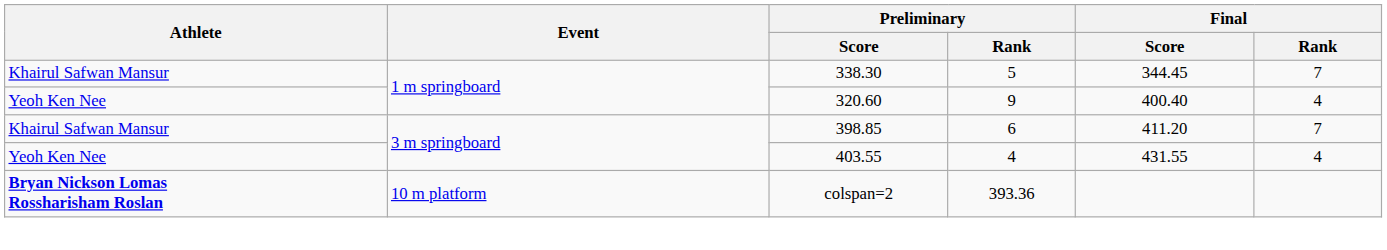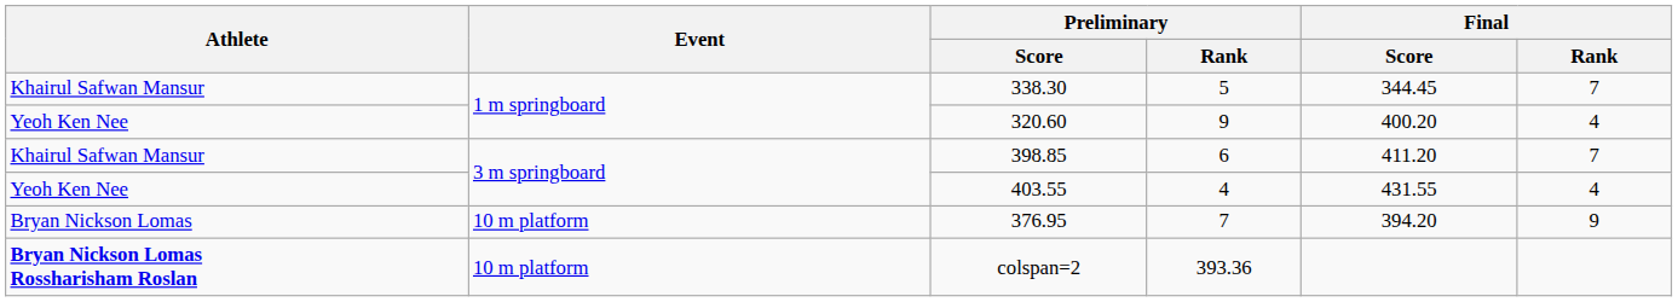320.60 | Final / Score: 400.40 -> 400.20
+ row: Bryan Nickson Lomas | 10 m platform | 376.95 | 7 | 394.20 | 9
